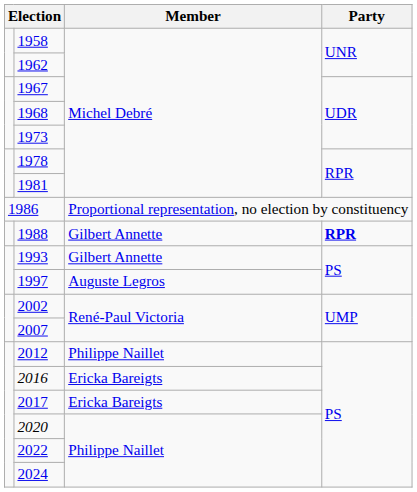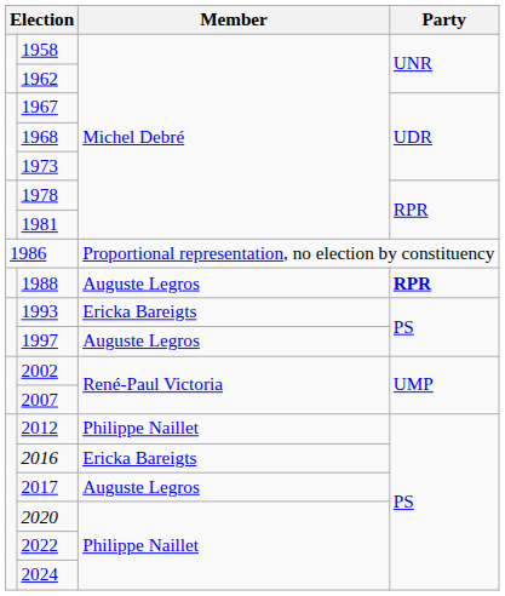1988 | Member: Gilbert Annette -> Auguste Legros
1993 | Member: Gilbert Annette -> Ericka Bareigts
2017 | Member: Ericka Bareigts -> Auguste Legros
